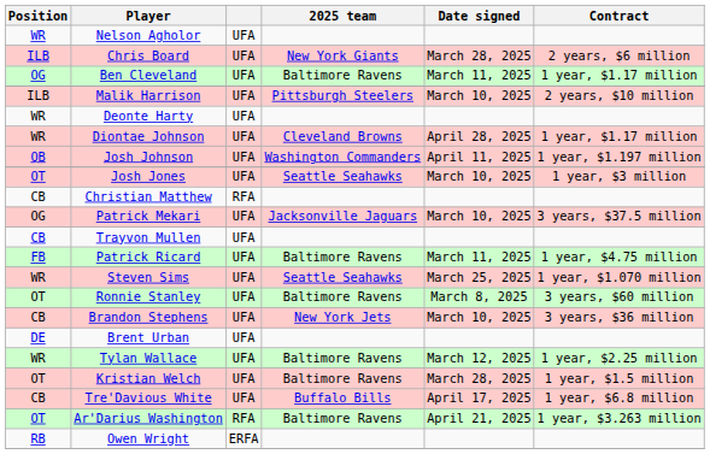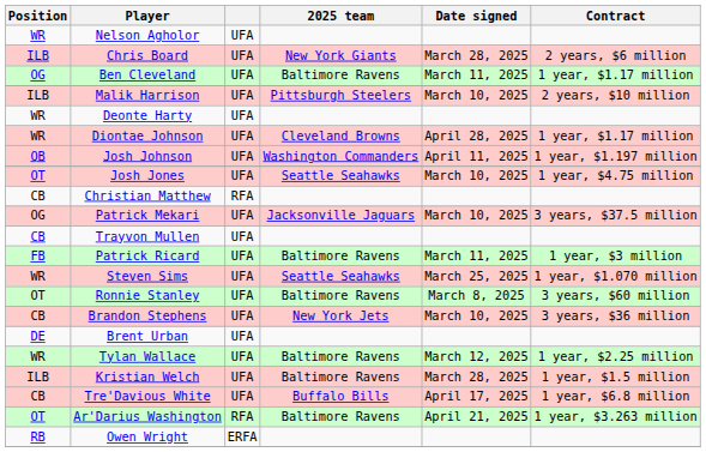Josh Jones | Contract: 1 year, $3 million -> 1 year, $4.75 million
Patrick Ricard | Contract: 1 year, $4.75 million -> 1 year, $3 million
Kristian Welch | Position: OT -> ILB
